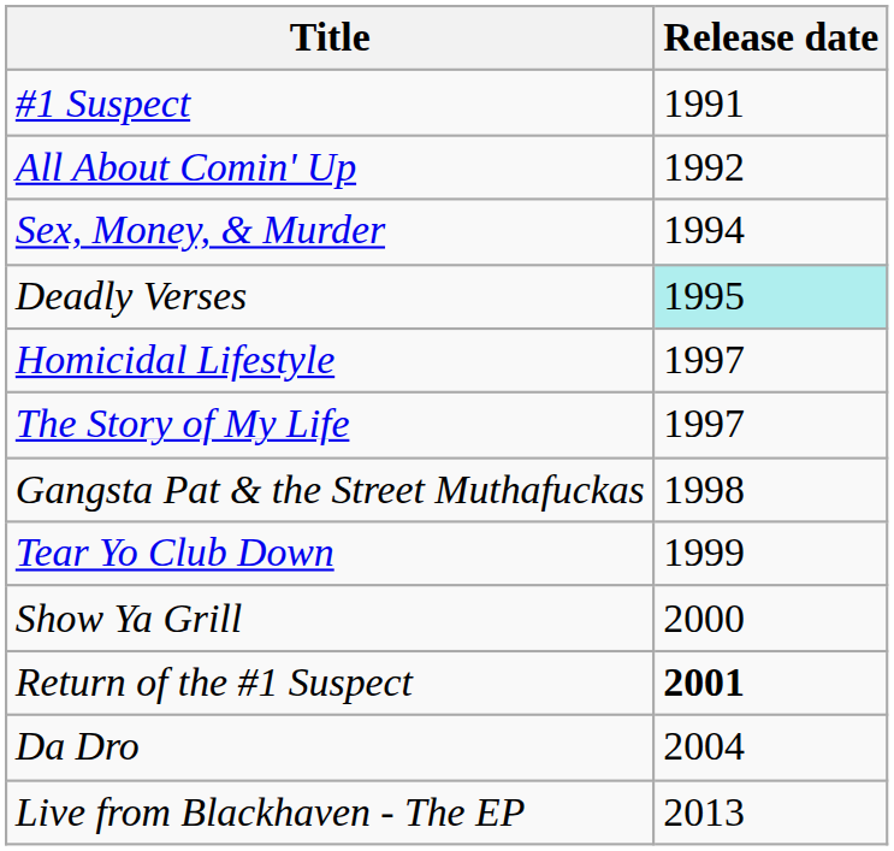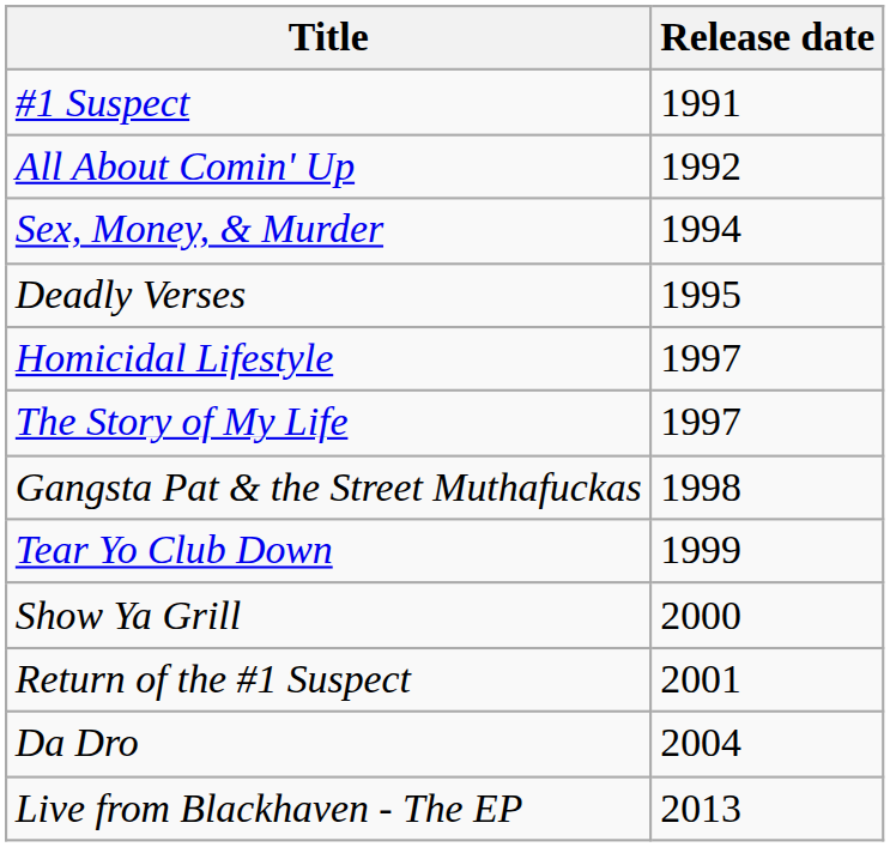Deadly Verses | Release date: paleturquoise background -> no background
Return of the #1 Suspect | Release date: bold -> normal
